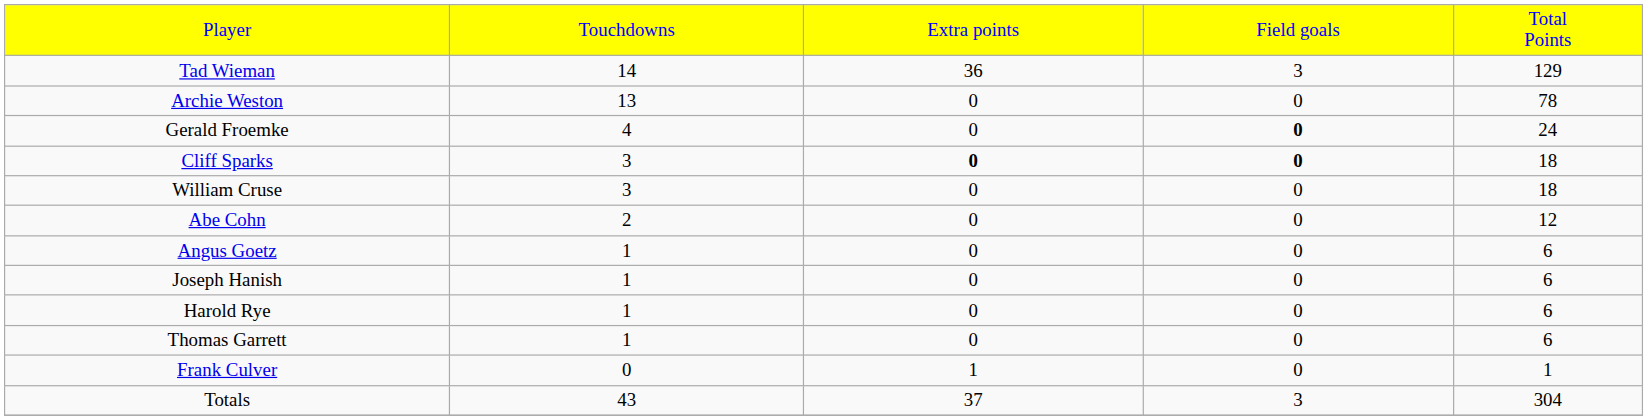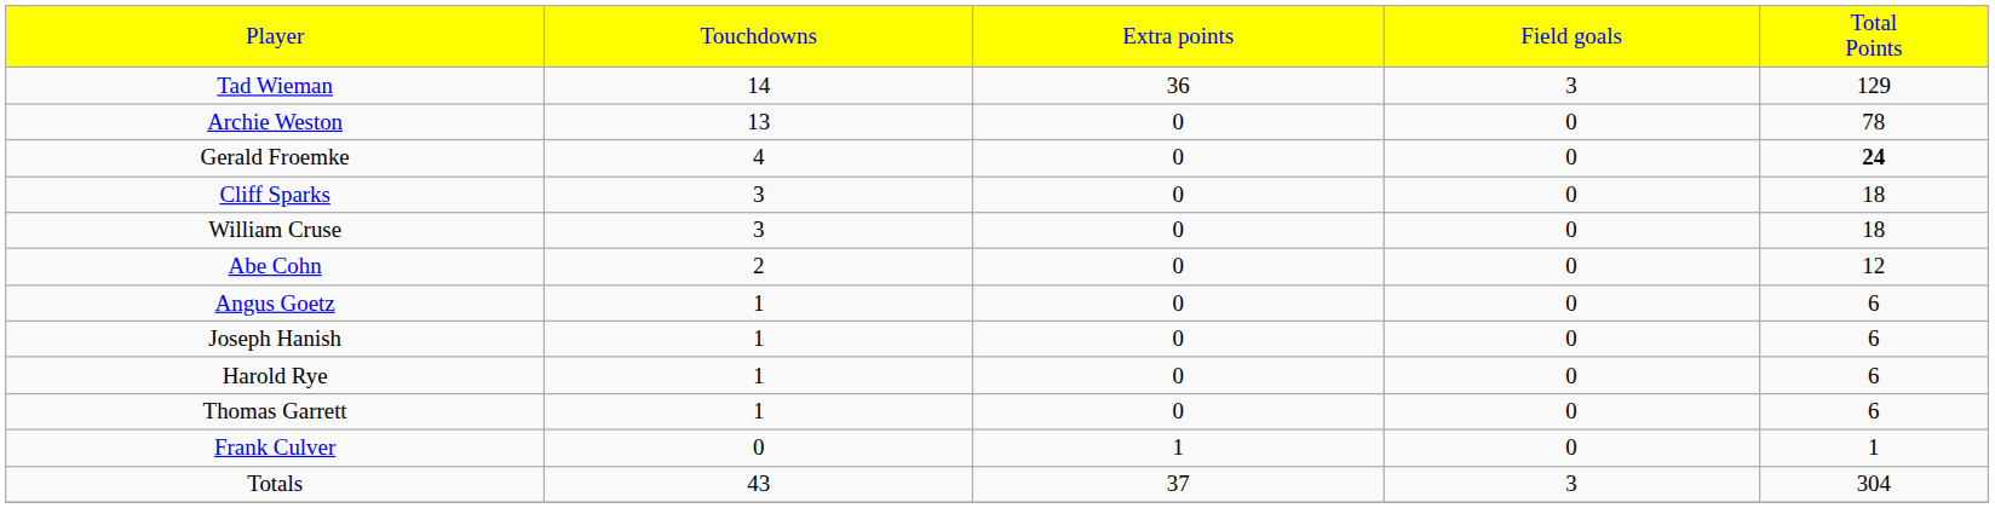Gerald Froemke | column 4: bold -> normal
Gerald Froemke | column 5: normal -> bold
Cliff Sparks | column 3: bold -> normal
Cliff Sparks | column 4: bold -> normal
